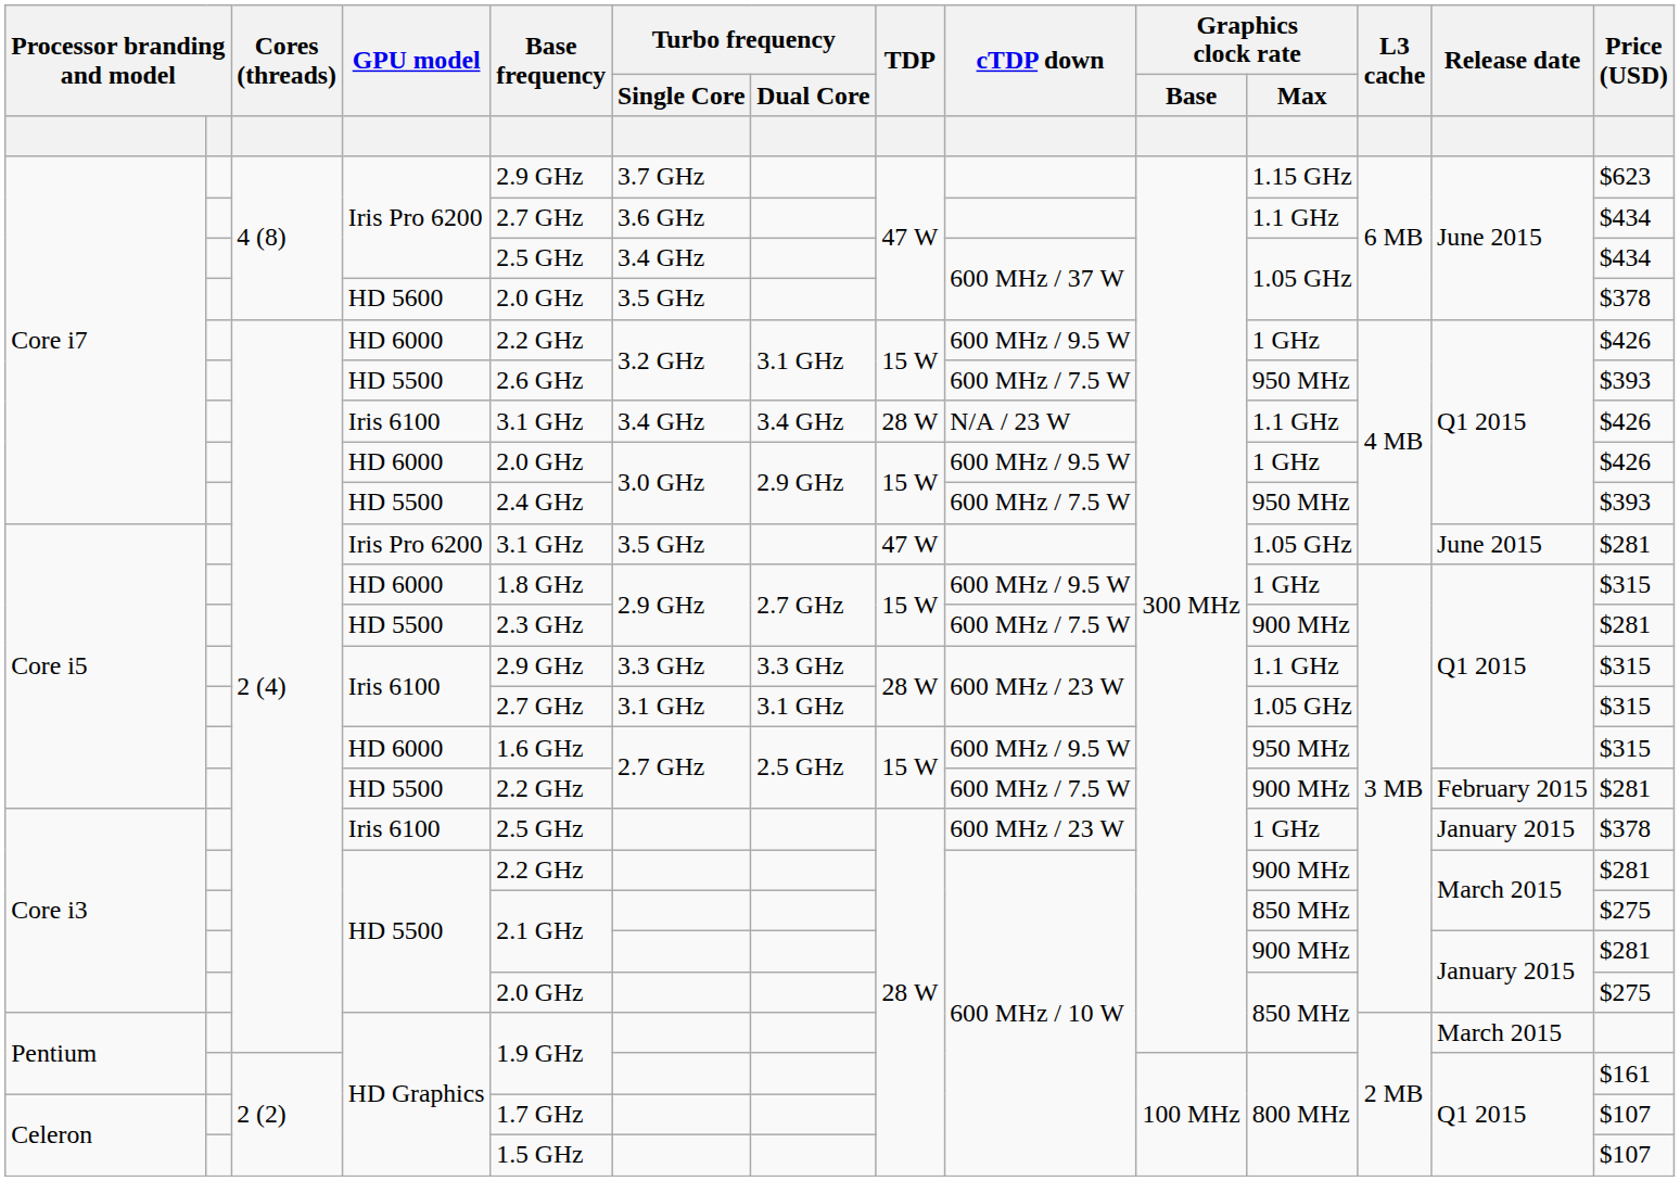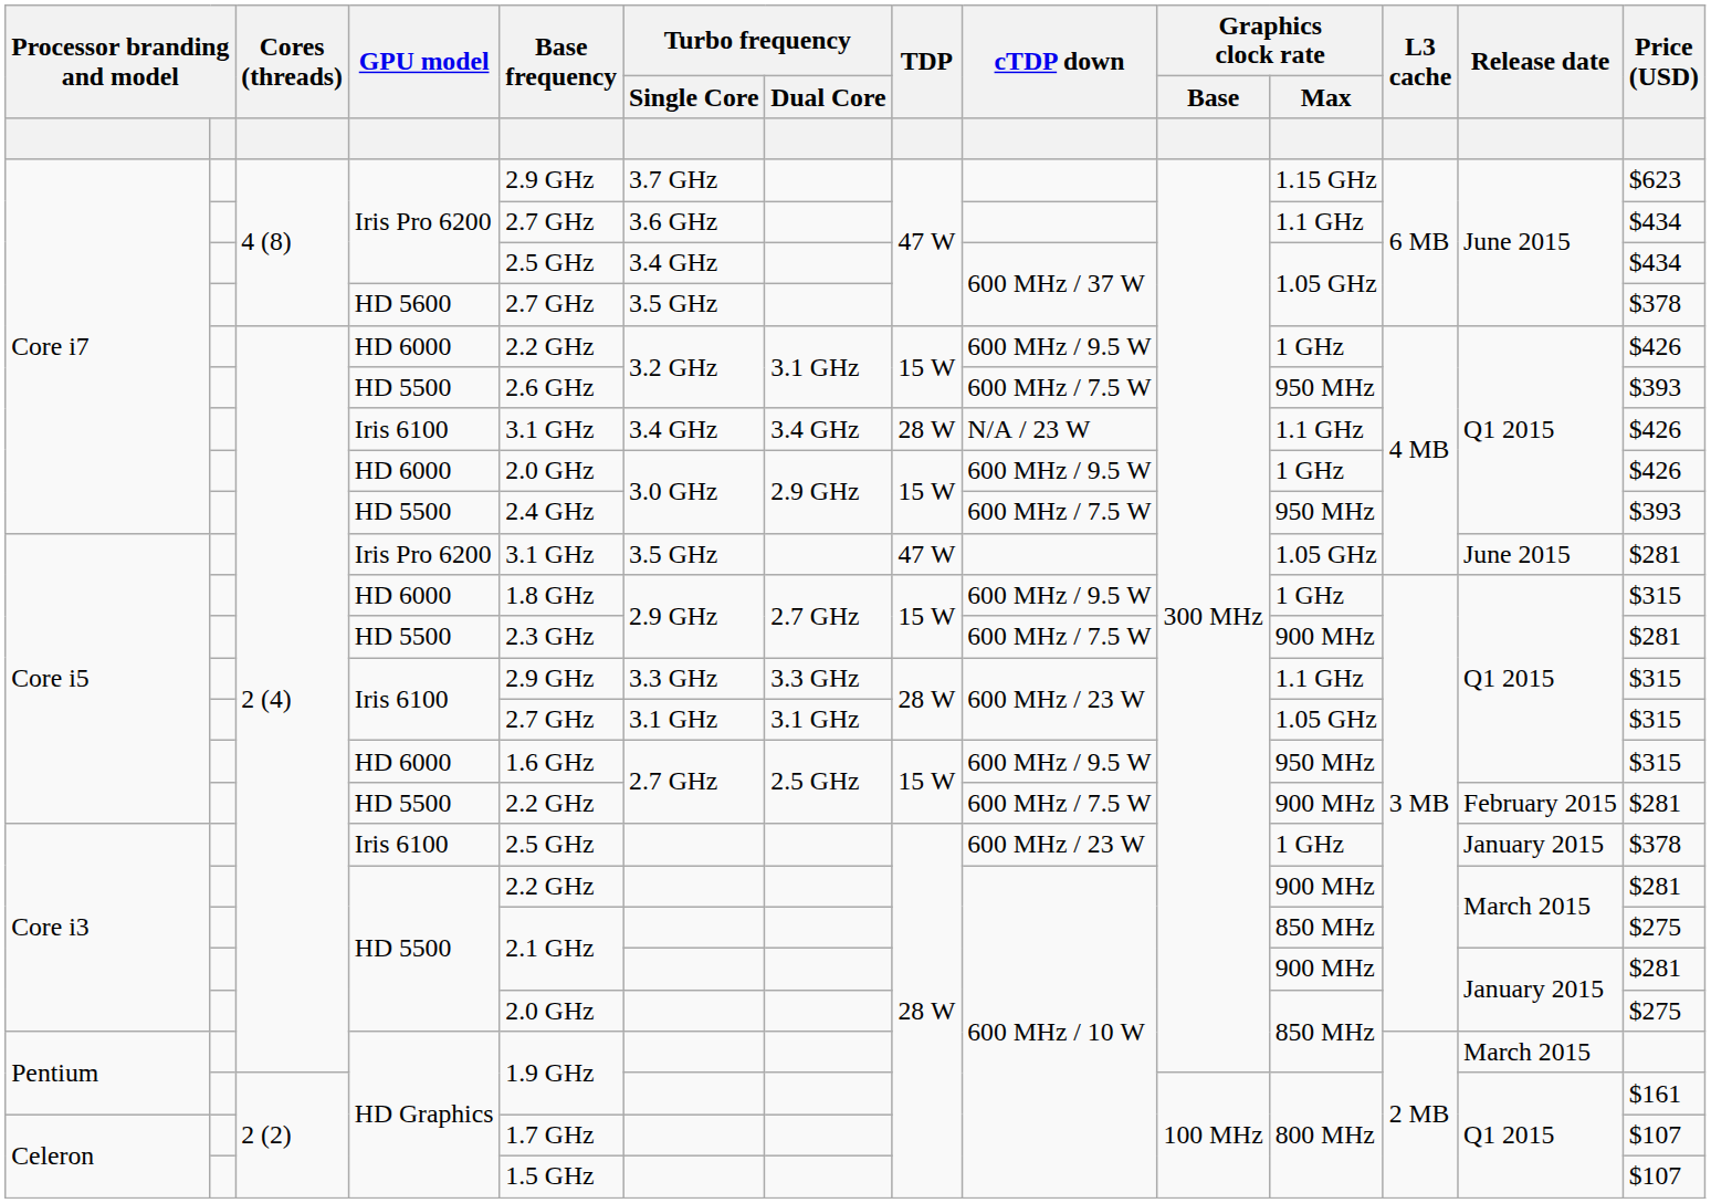HD 5600 | Base frequency: 2.0 GHz -> 2.7 GHz
